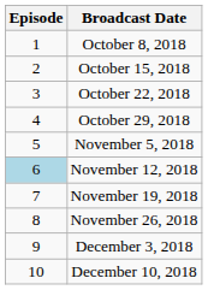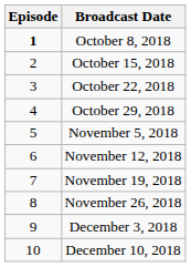October 8, 2018 | Episode: normal -> bold
November 12, 2018 | Episode: lightblue background -> no background
